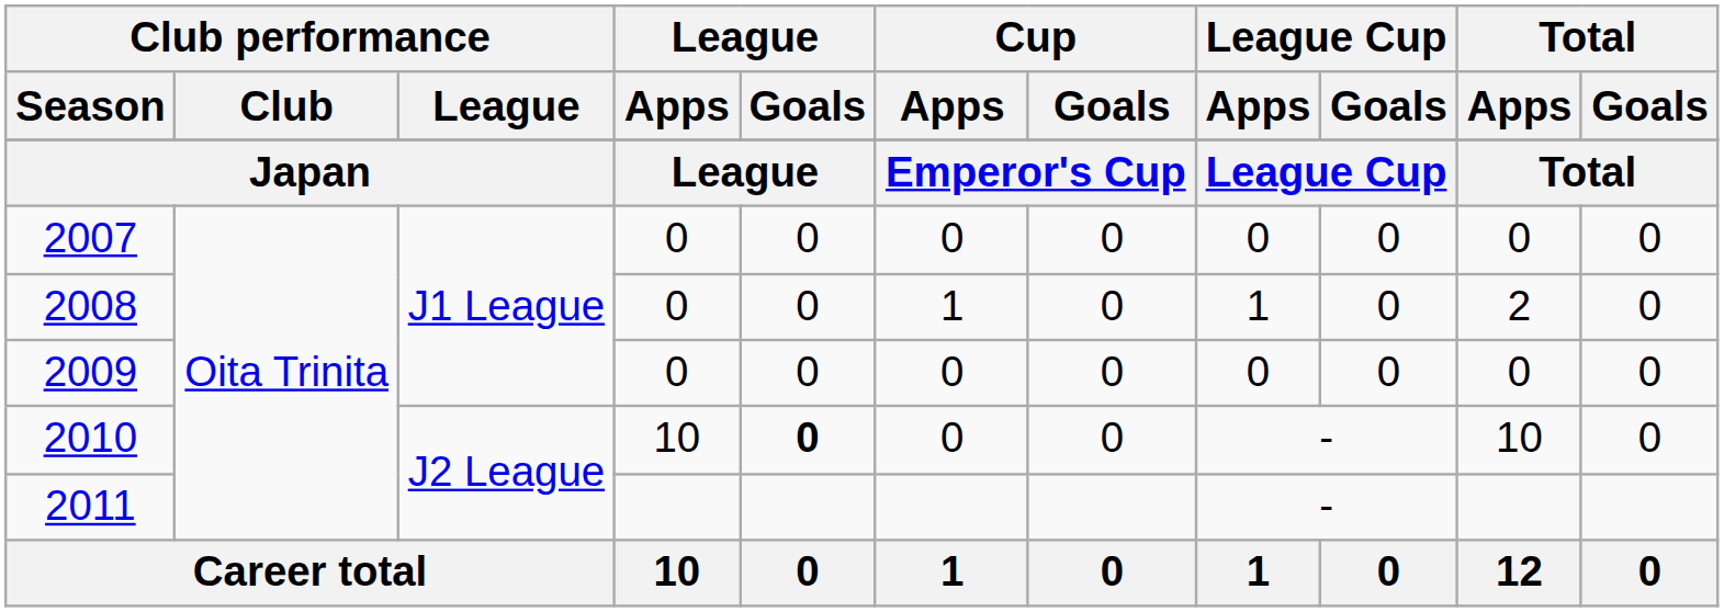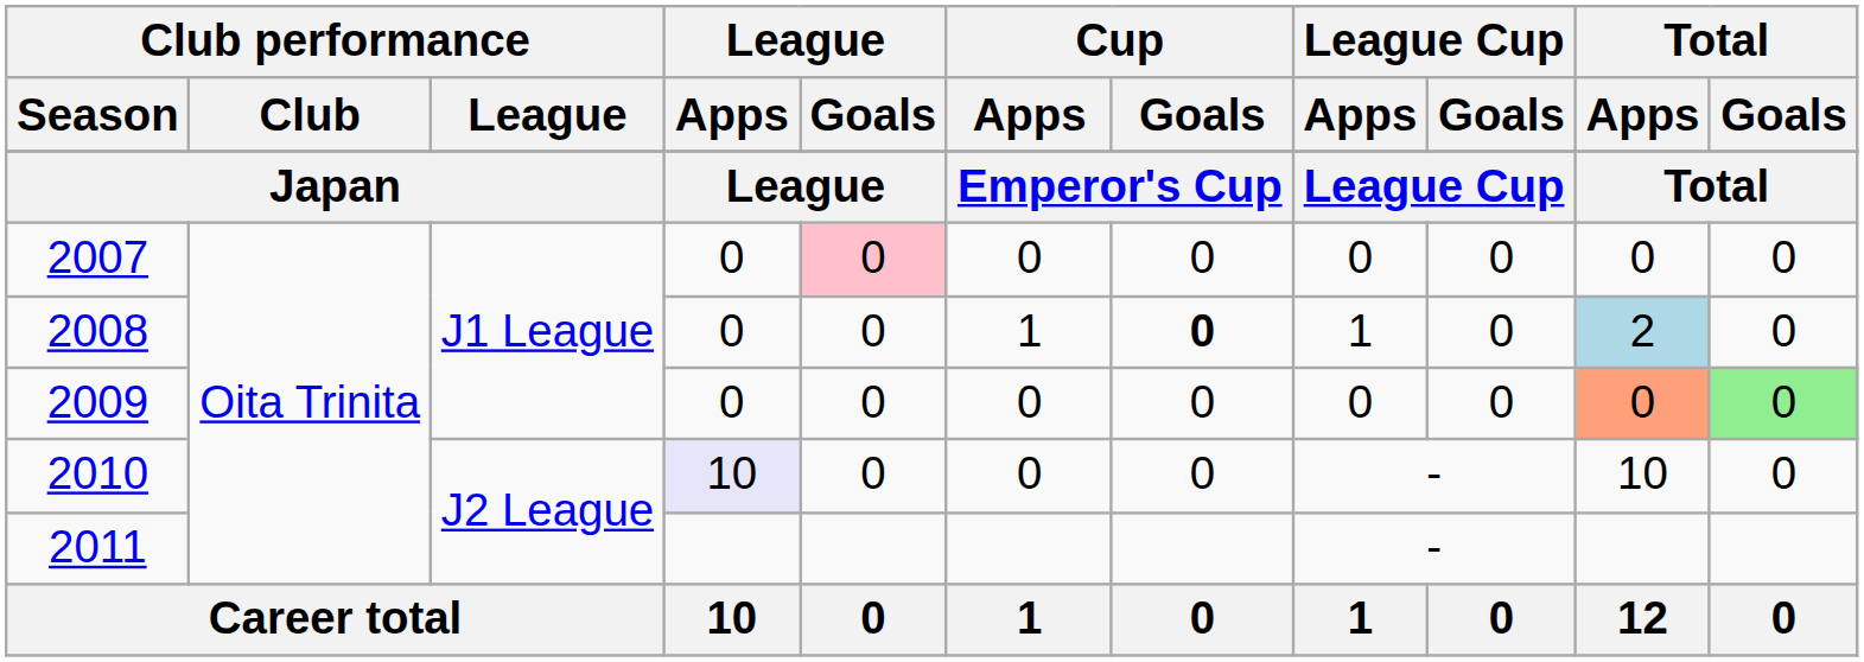2007 | League / Goals: no background -> pink background
2008 | Cup / Goals: normal -> bold
2008 | Total / Apps: no background -> lightblue background
2009 | Total / Apps: no background -> lightsalmon background
2009 | Total / Goals: no background -> lightgreen background
2010 | League / Apps: no background -> lavender background
2010 | League / Goals: bold -> normal
